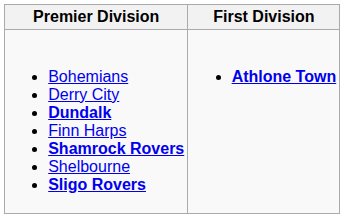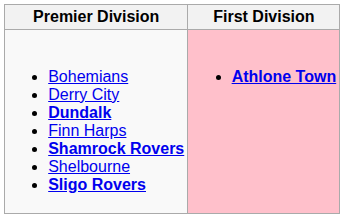row 2 | First Division: no background -> pink background
